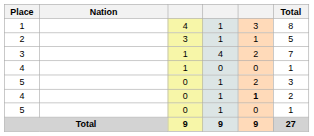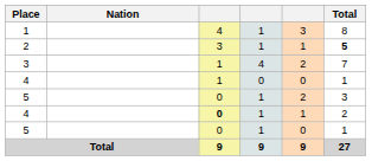row 3 | Total: normal -> bold
row 7 | column 3: normal -> bold
row 7 | column 5: bold -> normal
